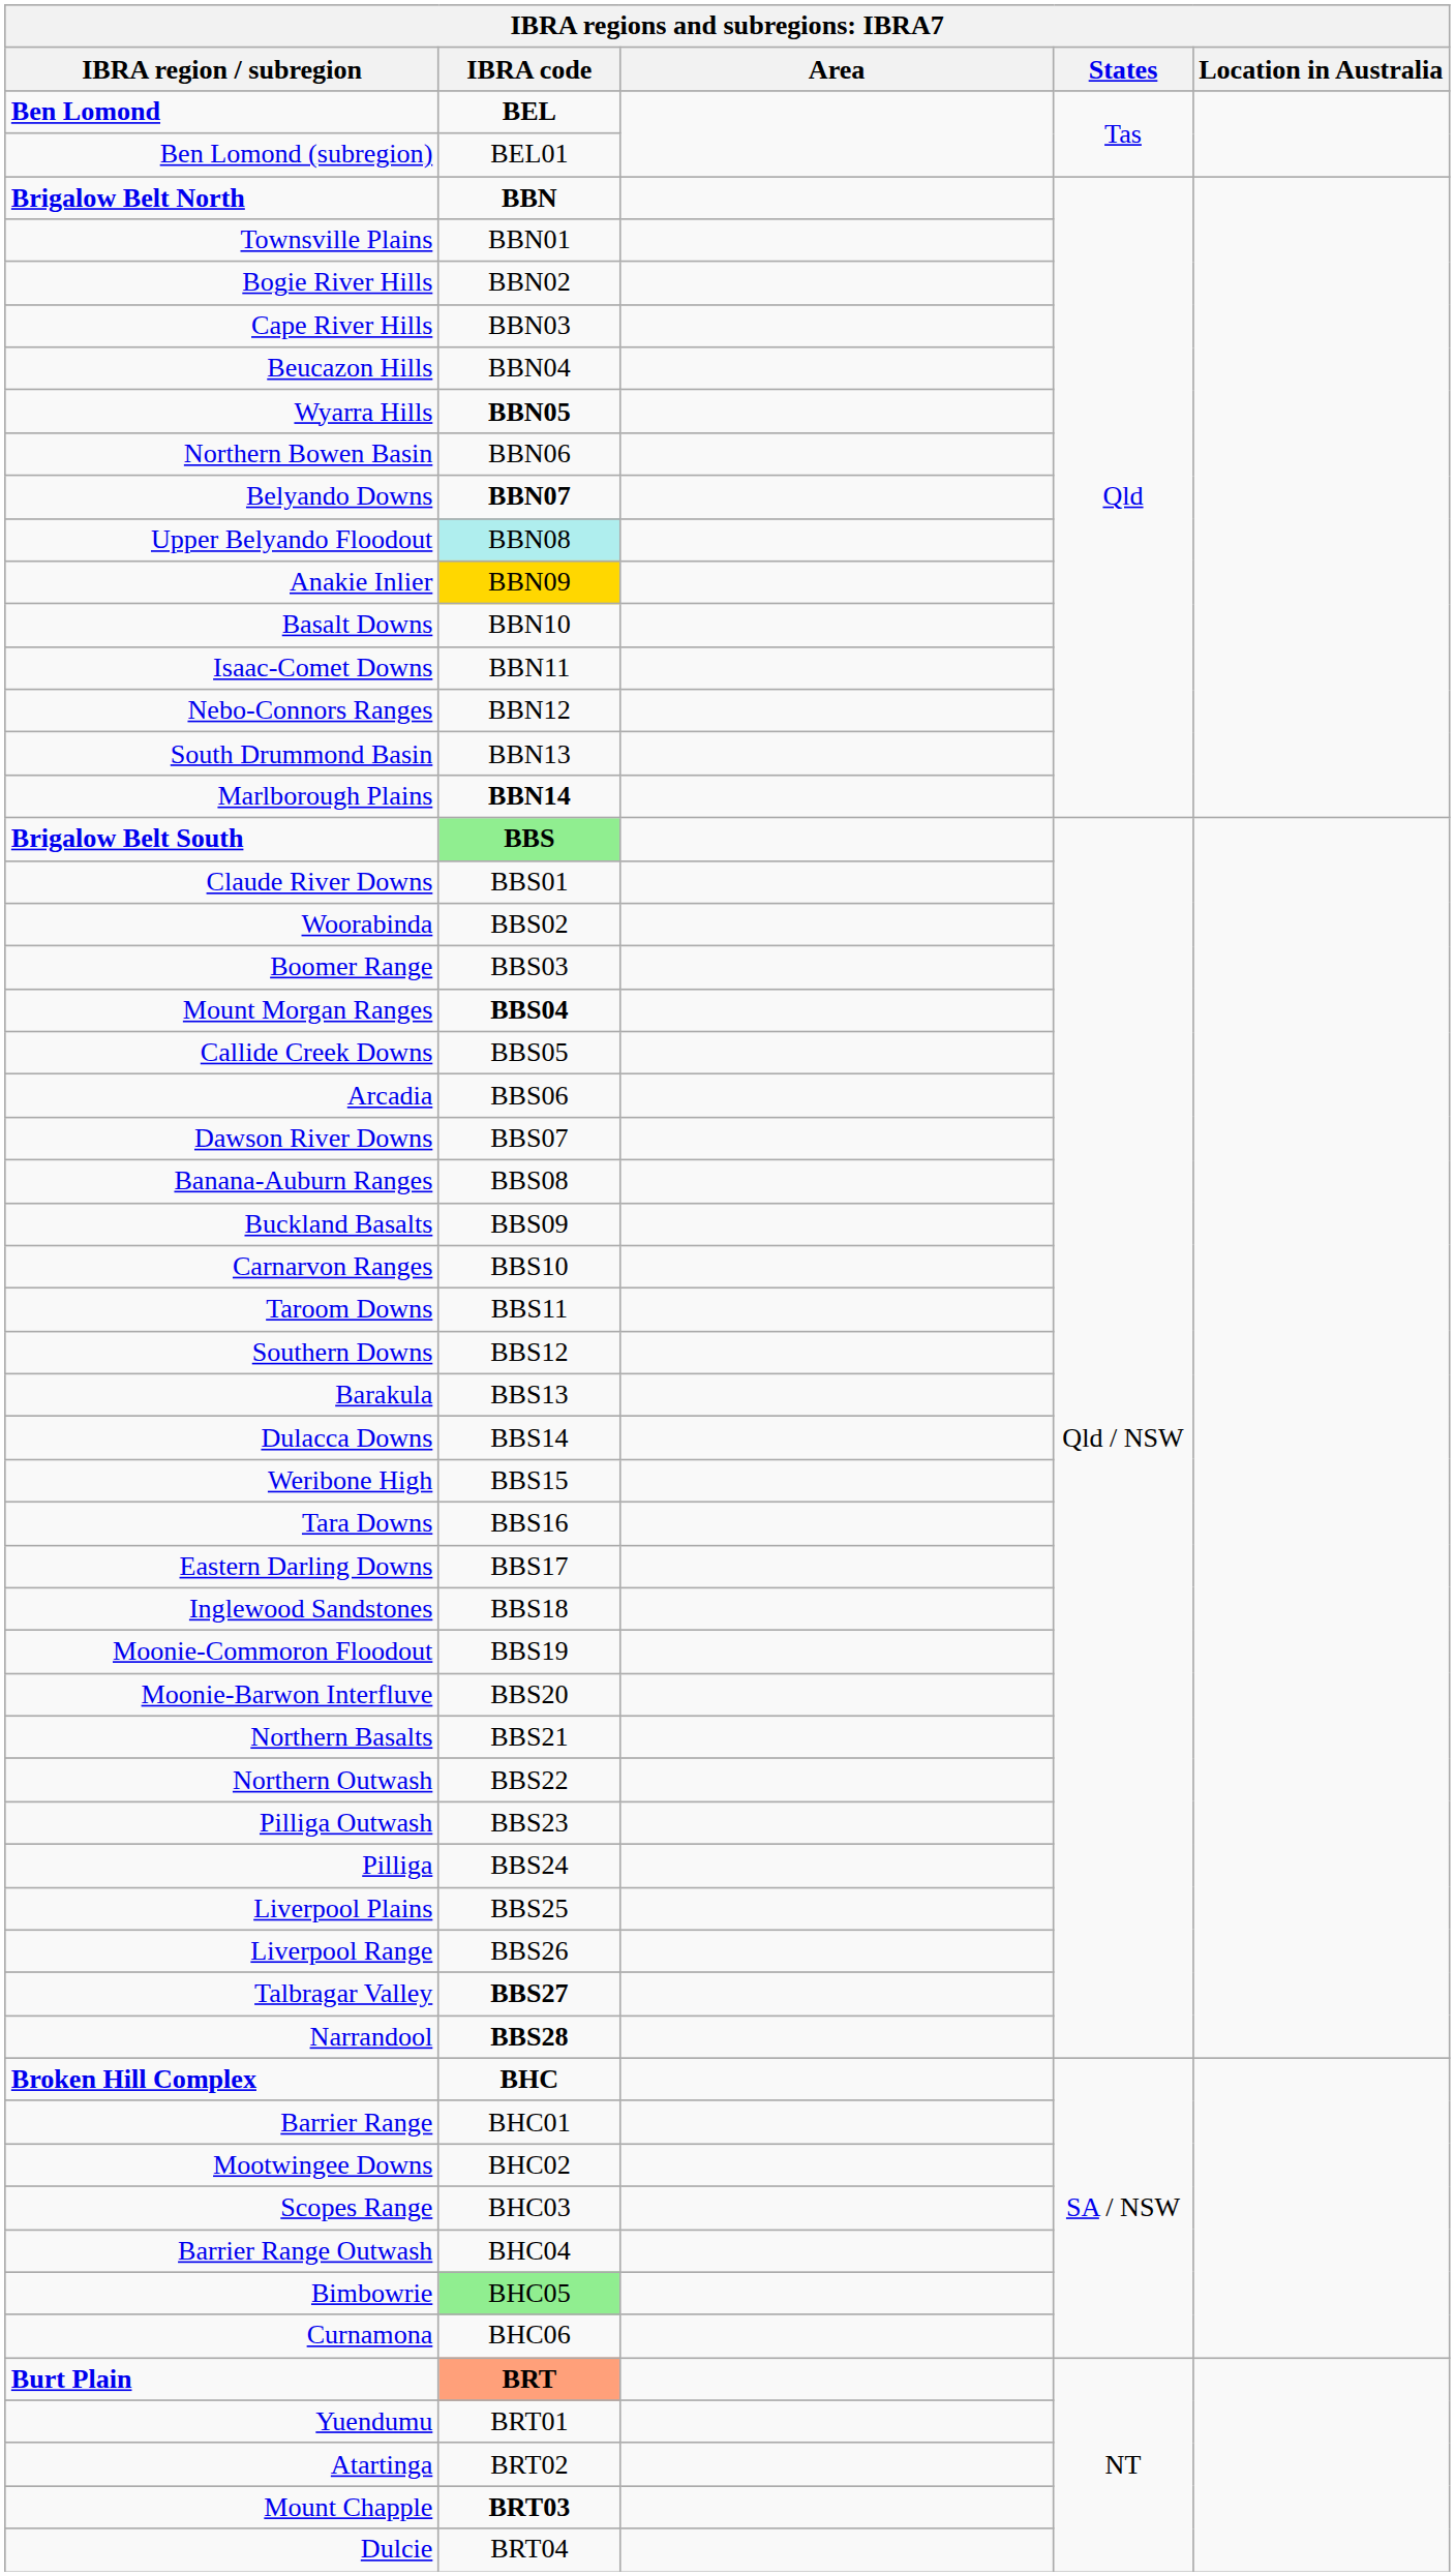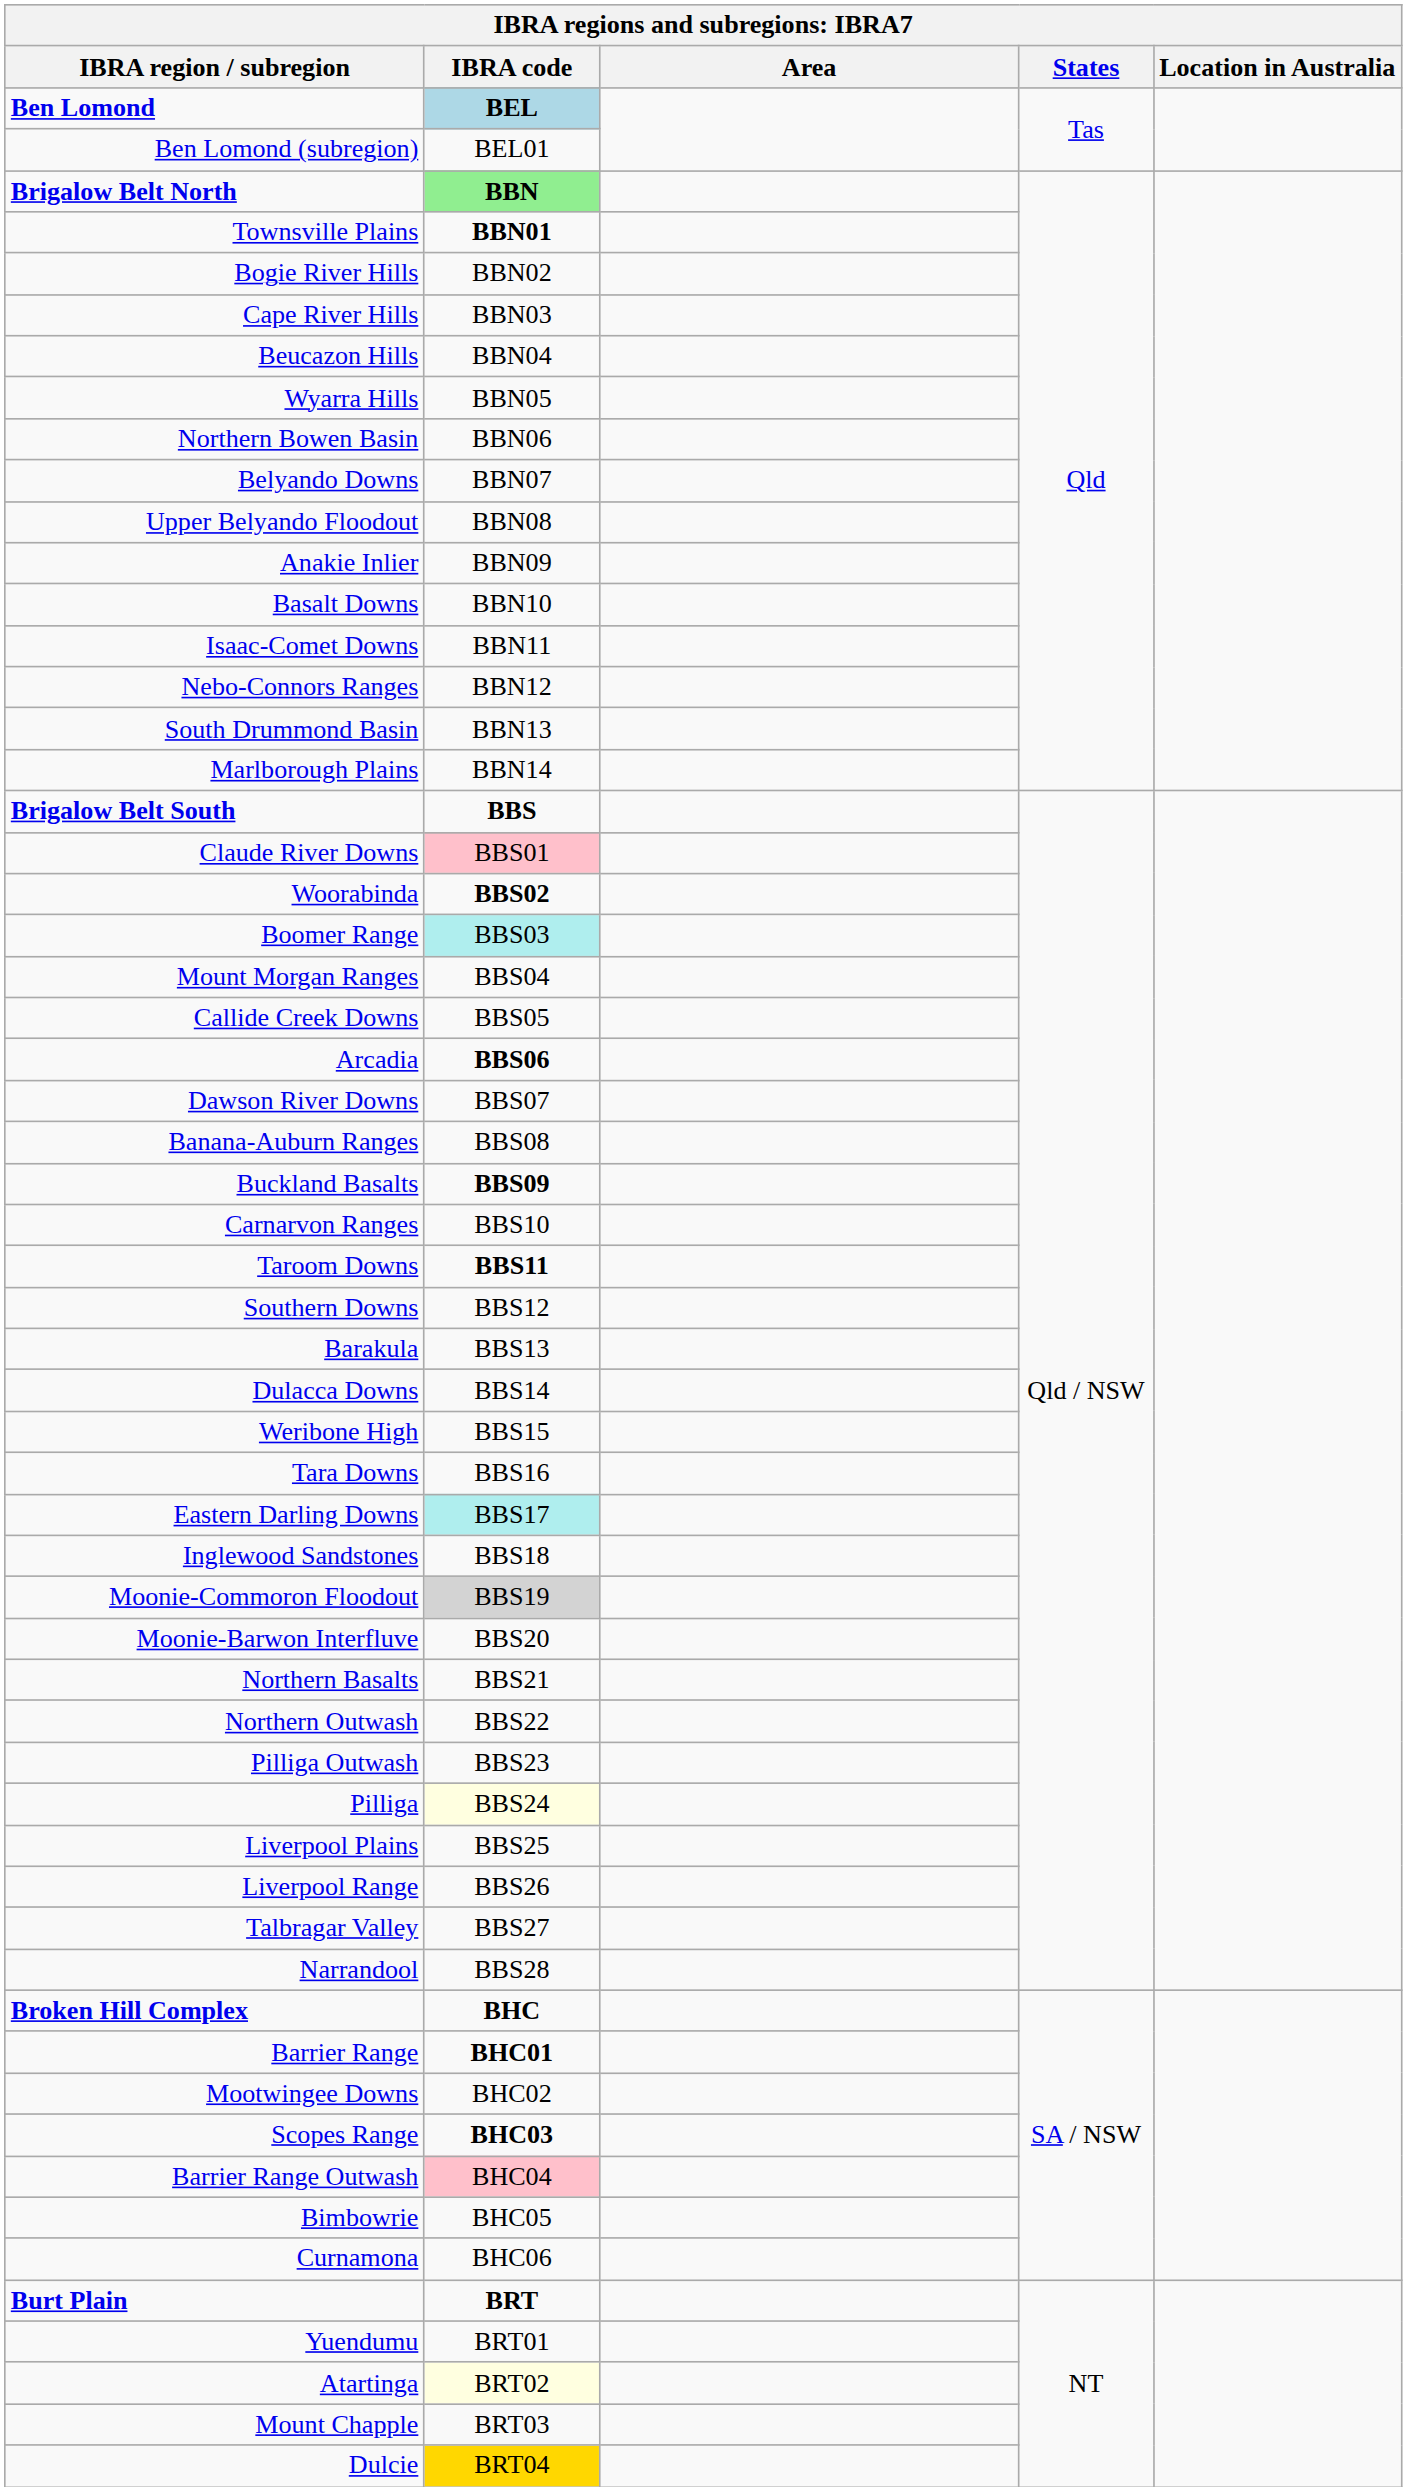Ben Lomond | IBRA code: no background -> lightblue background
Brigalow Belt North | IBRA code: no background -> lightgreen background
Townsville Plains | IBRA code: normal -> bold
Wyarra Hills | IBRA code: bold -> normal
Belyando Downs | IBRA code: bold -> normal
Upper Belyando Floodout | IBRA code: paleturquoise background -> no background
Anakie Inlier | IBRA code: gold background -> no background
Marlborough Plains | IBRA code: bold -> normal
Brigalow Belt South | IBRA code: lightgreen background -> no background
Claude River Downs | IBRA code: no background -> pink background
Woorabinda | IBRA code: normal -> bold
Boomer Range | IBRA code: no background -> paleturquoise background
Mount Morgan Ranges | IBRA code: bold -> normal
Arcadia | IBRA code: normal -> bold
Buckland Basalts | IBRA code: normal -> bold
Taroom Downs | IBRA code: normal -> bold
Eastern Darling Downs | IBRA code: no background -> paleturquoise background
Moonie-Commoron Floodout | IBRA code: no background -> lightgrey background
Pilliga | IBRA code: no background -> lightyellow background
Talbragar Valley | IBRA code: bold -> normal
Narrandool | IBRA code: bold -> normal
Barrier Range | IBRA code: normal -> bold
Scopes Range | IBRA code: normal -> bold
Barrier Range Outwash | IBRA code: no background -> pink background
Bimbowrie | IBRA code: lightgreen background -> no background
Burt Plain | IBRA code: lightsalmon background -> no background
Atartinga | IBRA code: no background -> lightyellow background
Mount Chapple | IBRA code: bold -> normal
Dulcie | IBRA code: no background -> gold background
